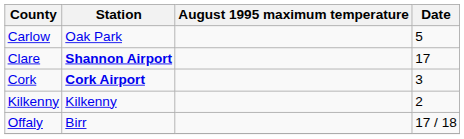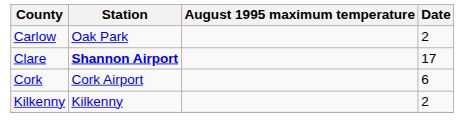Carlow | Date: 5 -> 2
Cork | Station: bold -> normal
Cork | Date: 3 -> 6
- row: Offaly | Birr | 17 / 18
